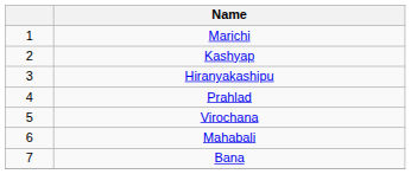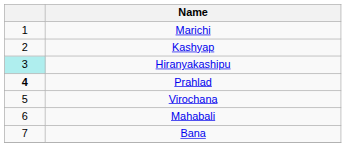Hiranyakashipu | column 1: no background -> paleturquoise background
Prahlad | column 1: normal -> bold
